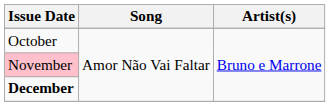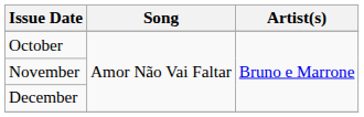November | Issue Date: pink background -> no background
December | Issue Date: bold -> normal
